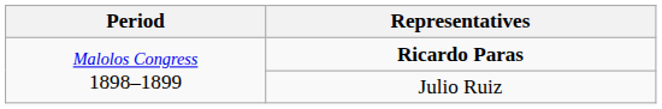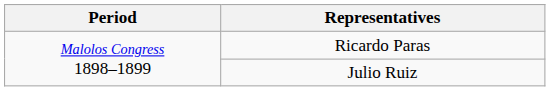Ricardo Paras | Representatives: bold -> normal
